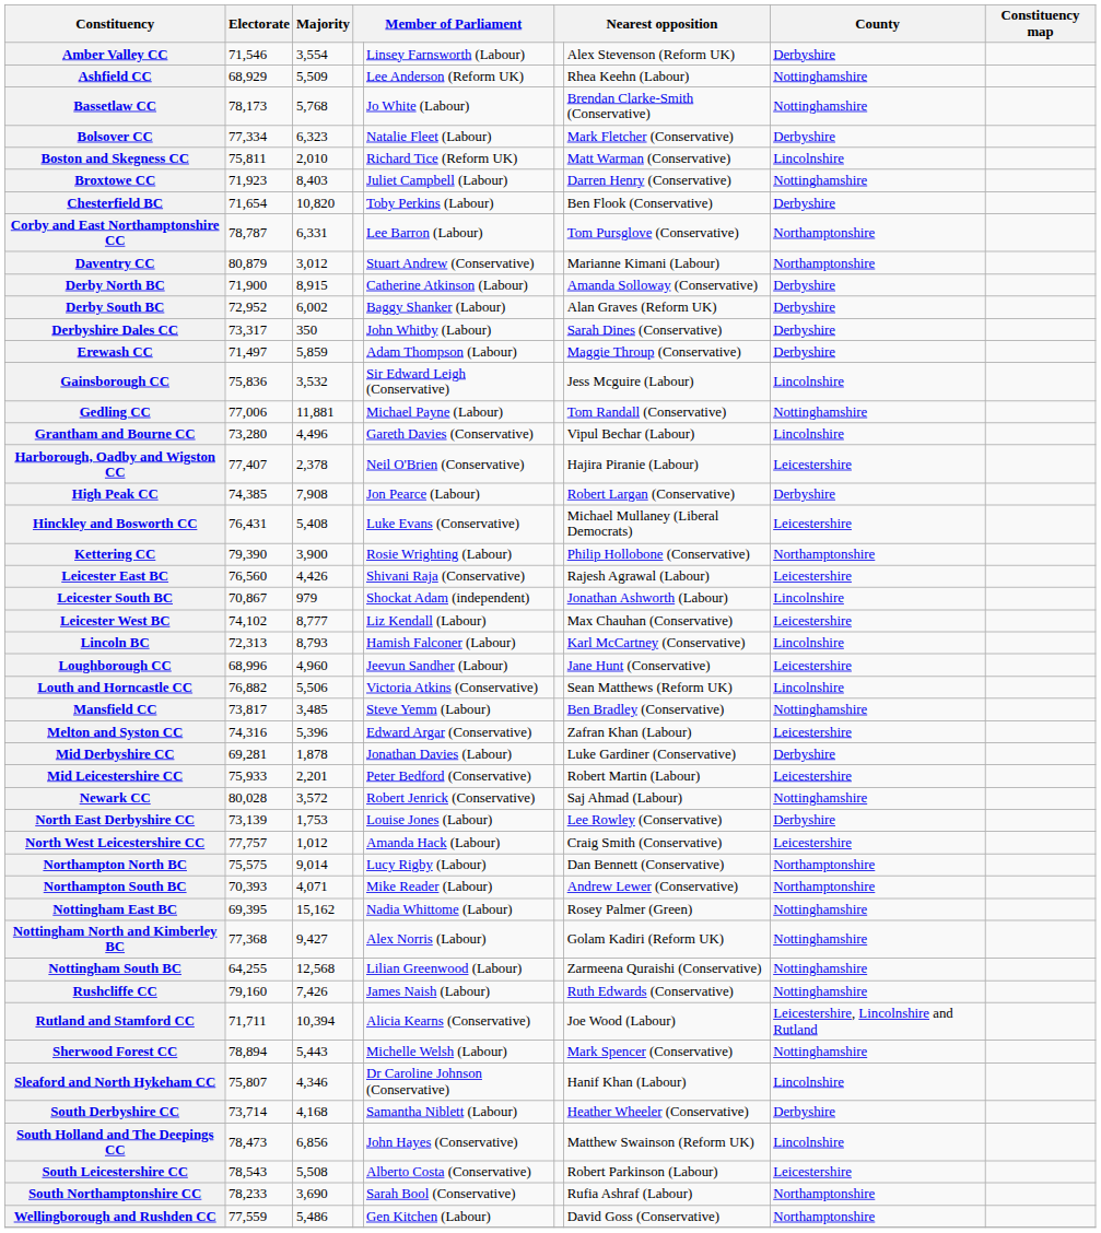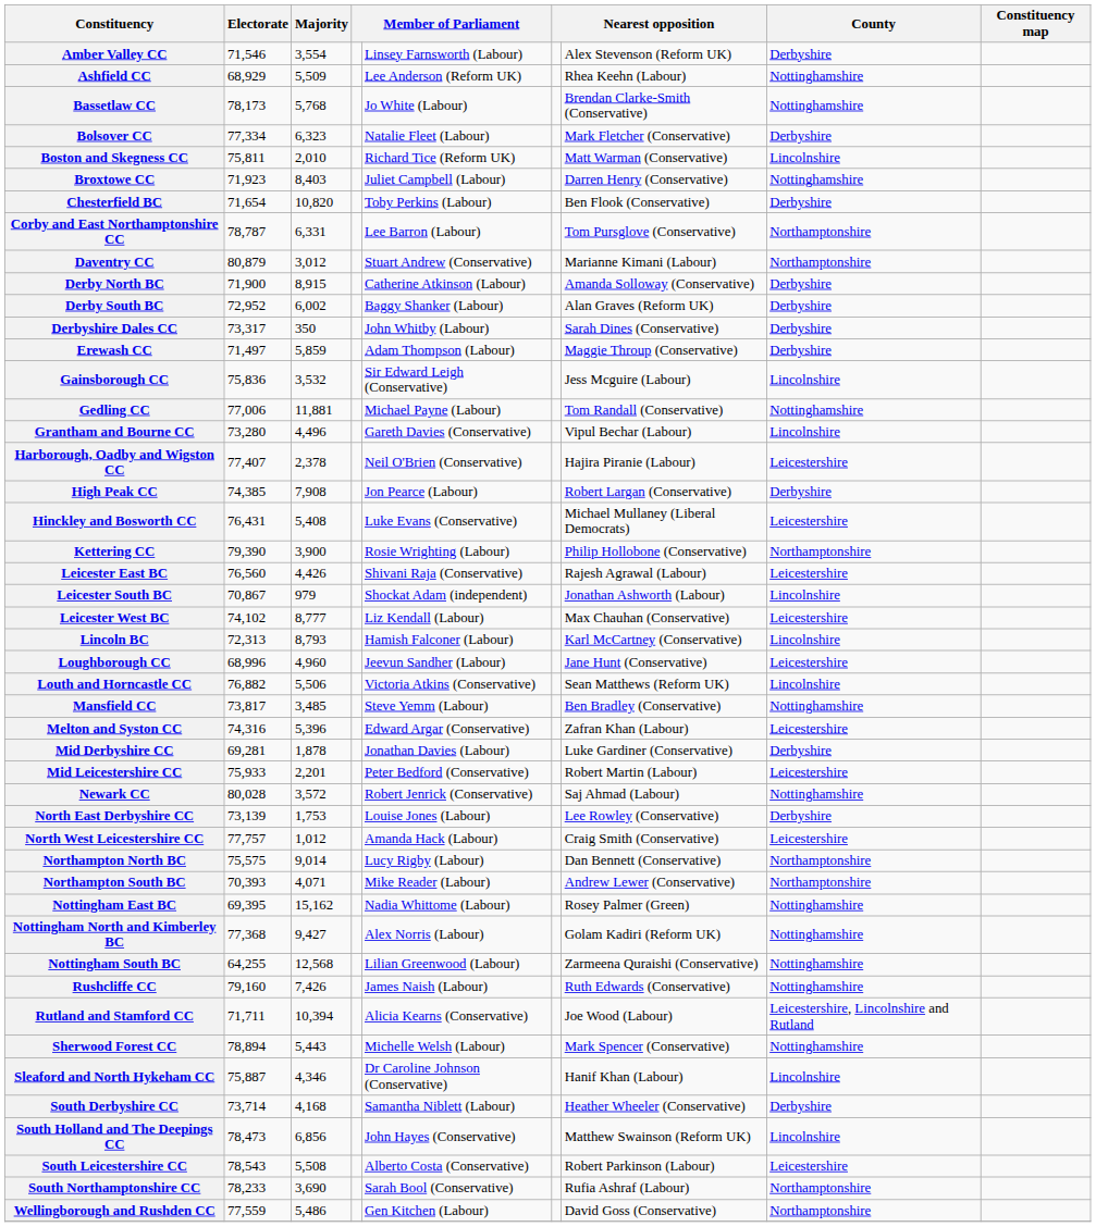Sleaford and North Hykeham CC | Electorate: 75,807 -> 75,887
